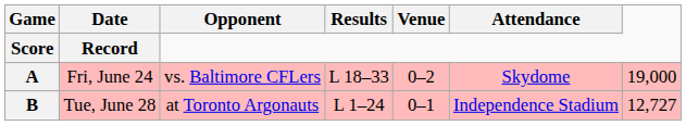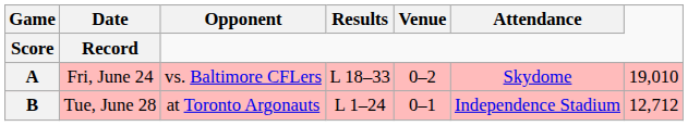A | column 7: 19,000 -> 19,010
B | column 7: 12,727 -> 12,712
